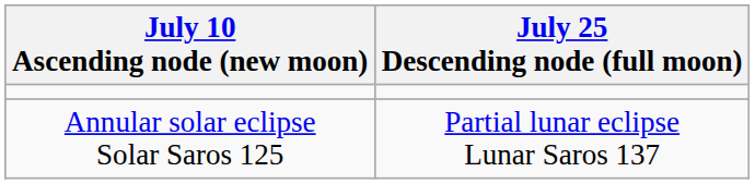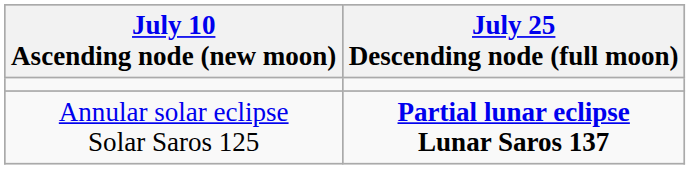Annular solar eclipse Solar Saros 125 | July 25 Descending node (full moon): normal -> bold
